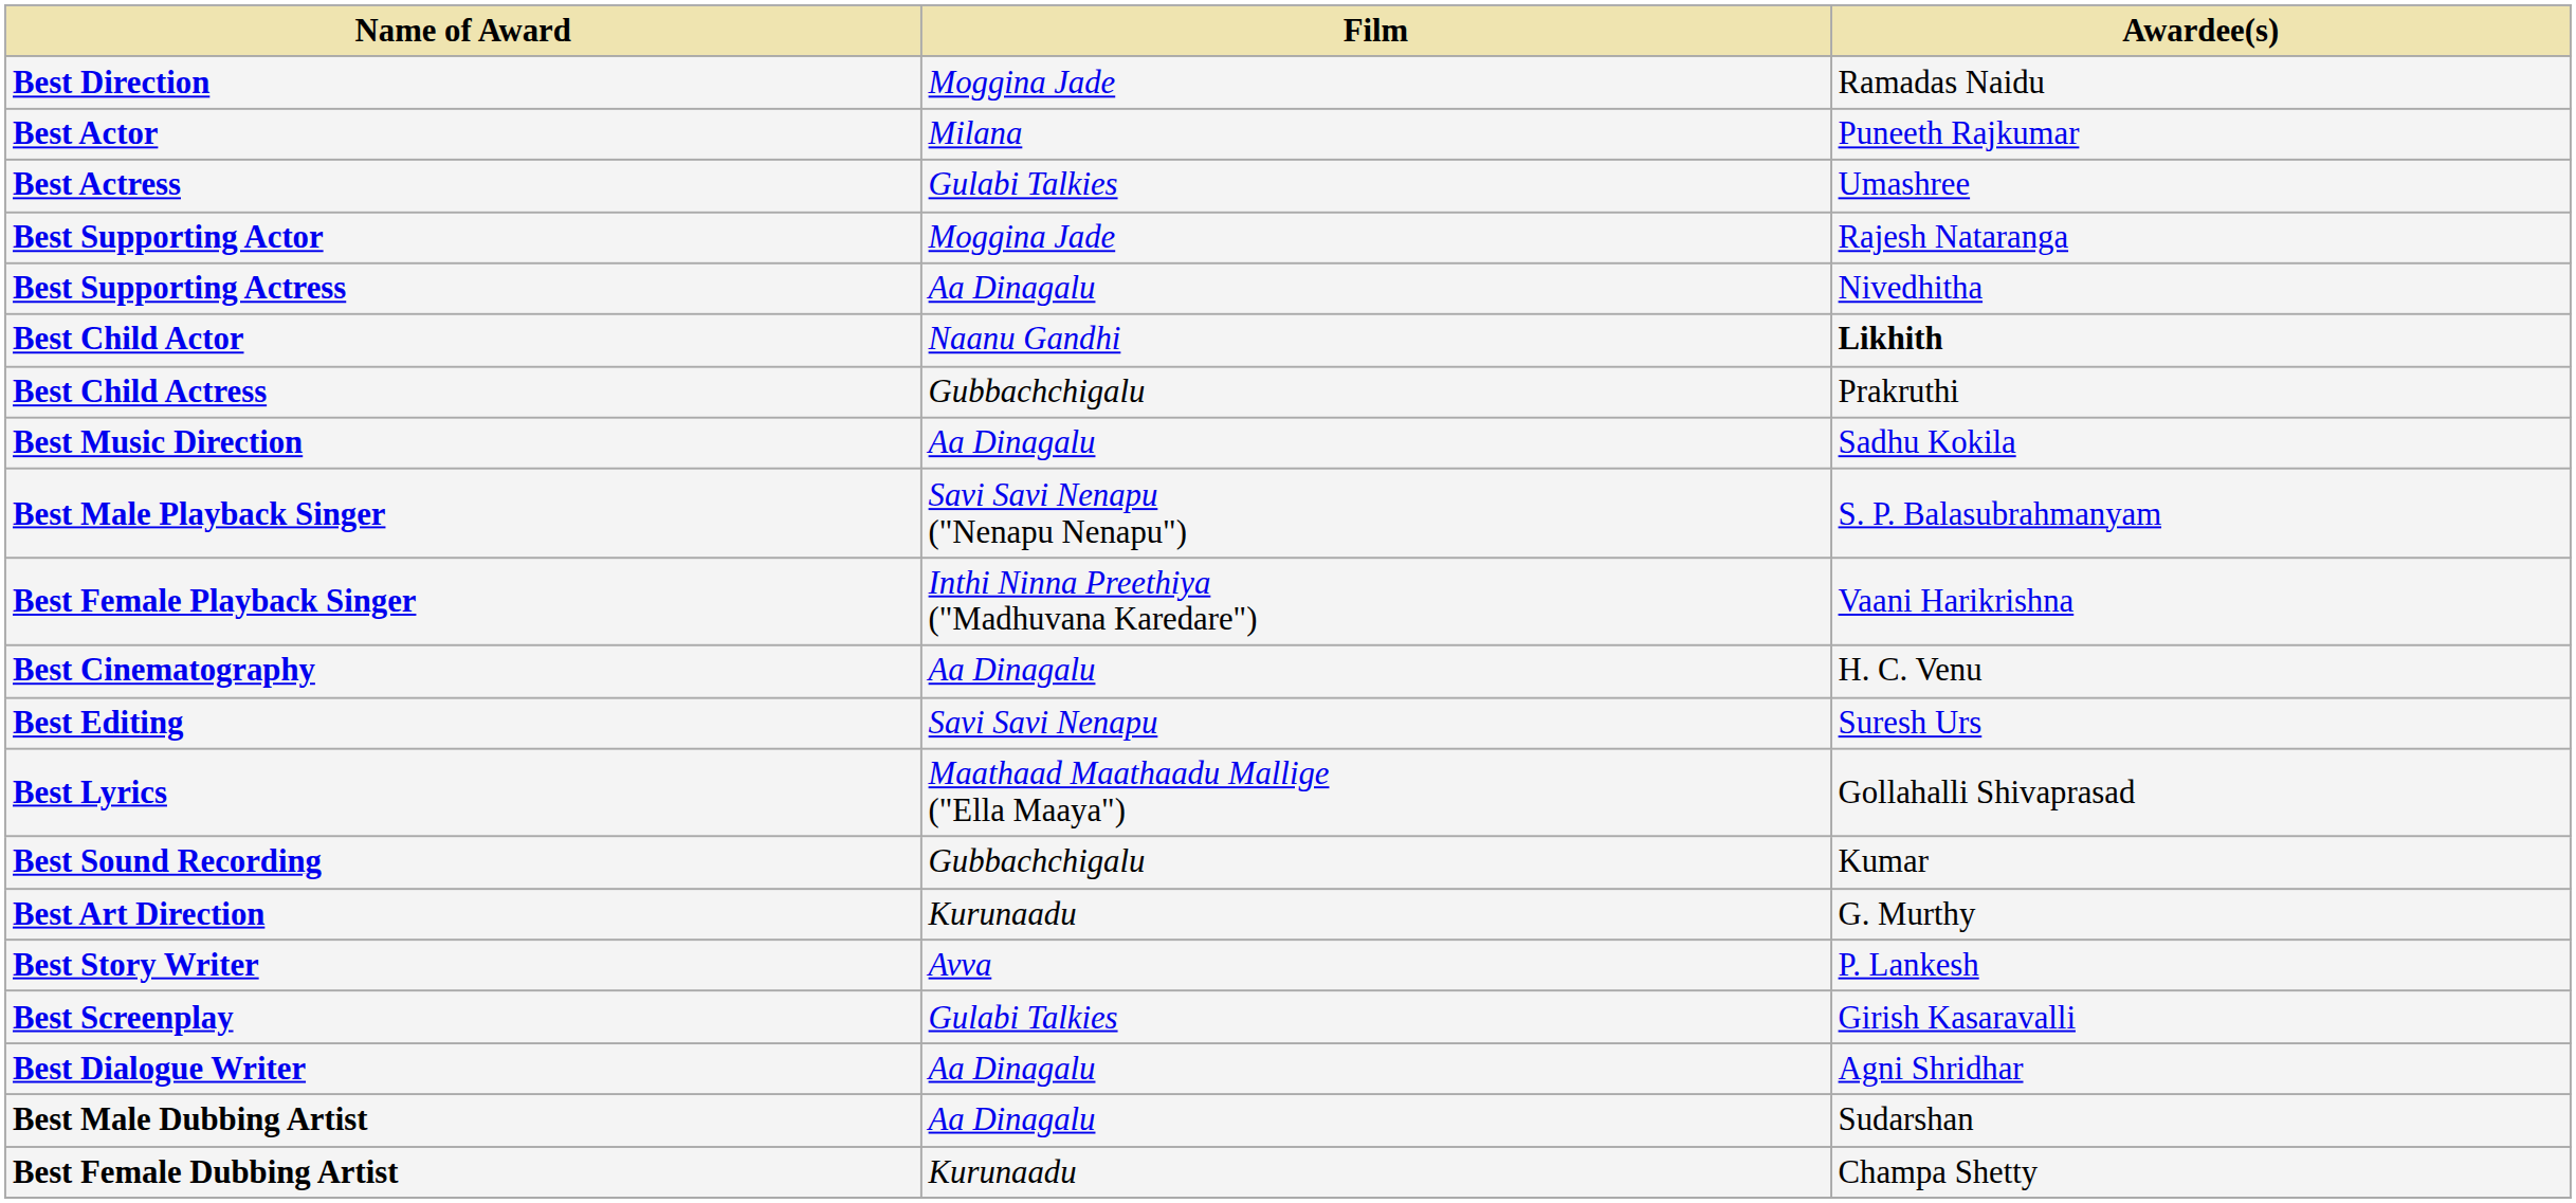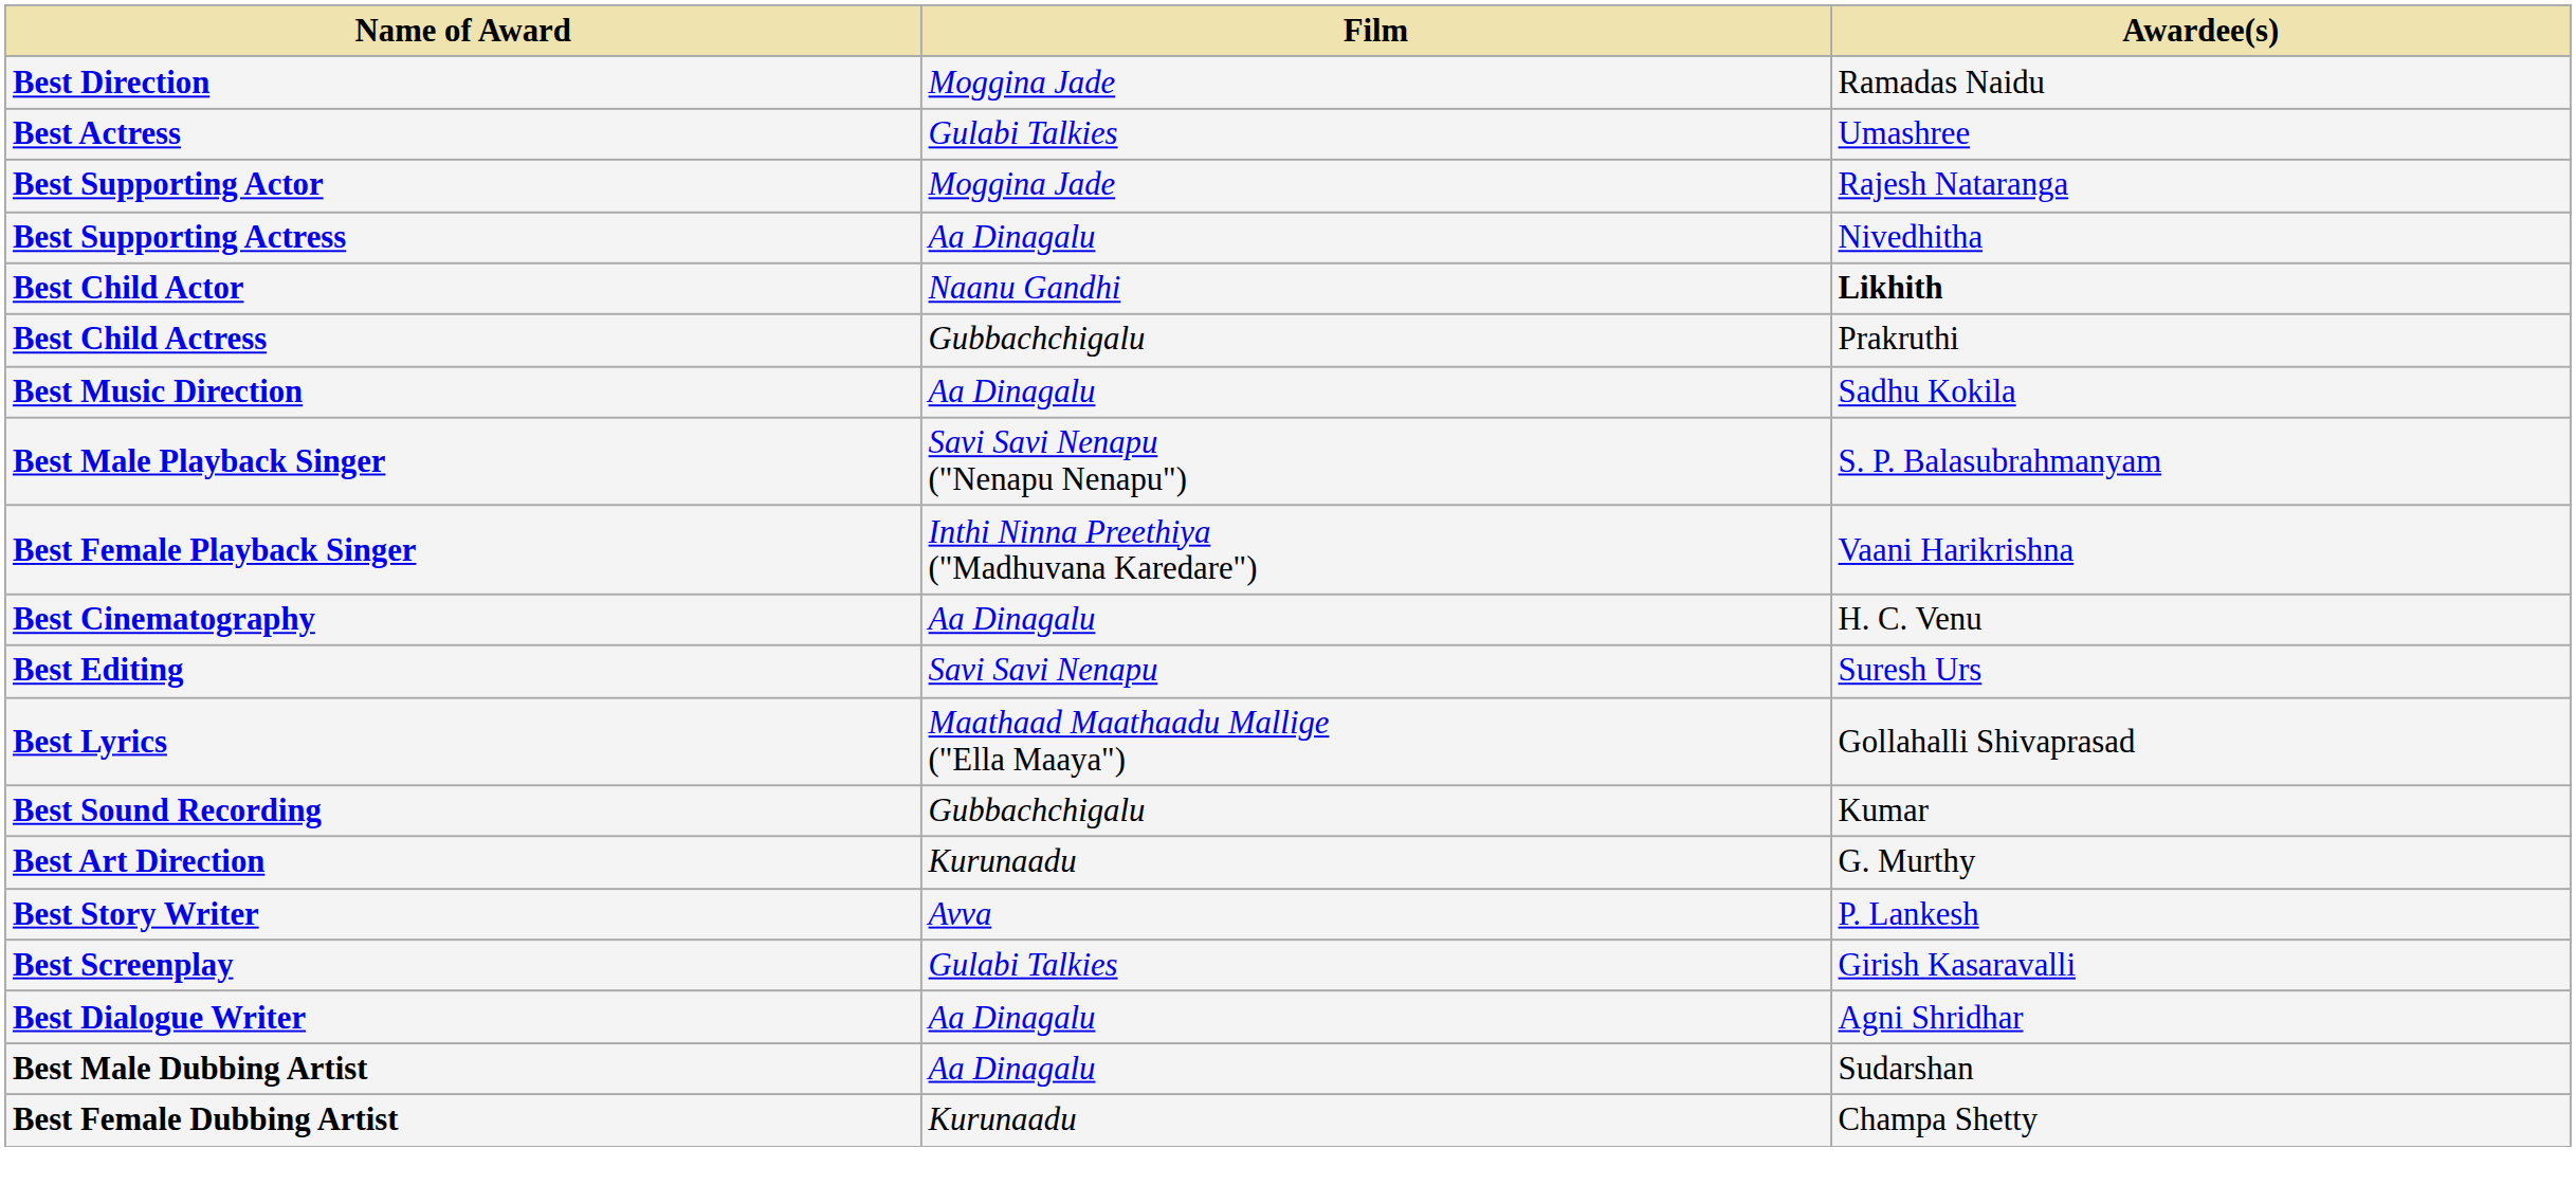- row: Best Actor | Milana | Puneeth Rajkumar
